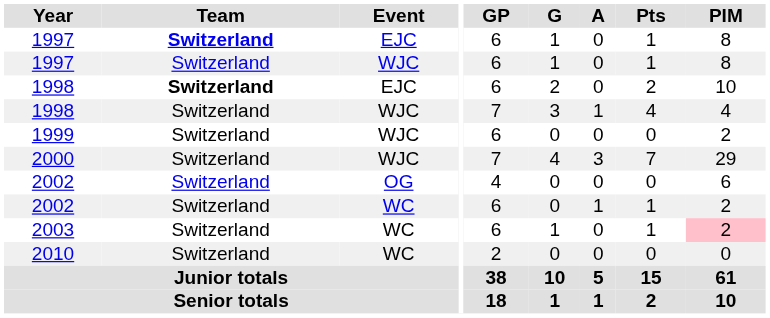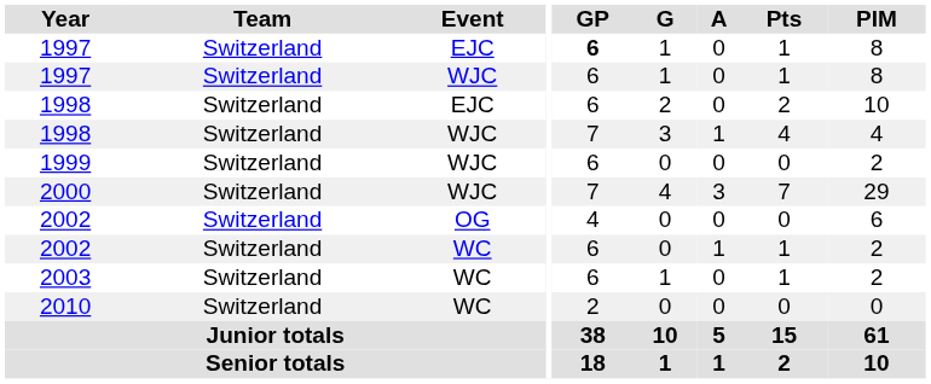1997 / EJC | Team: bold -> normal
1997 / EJC | GP: normal -> bold
1998 / EJC | Team: bold -> normal
2003 | PIM: pink background -> no background
